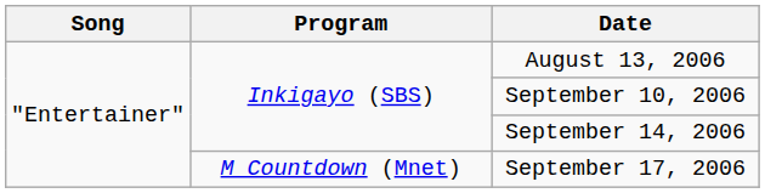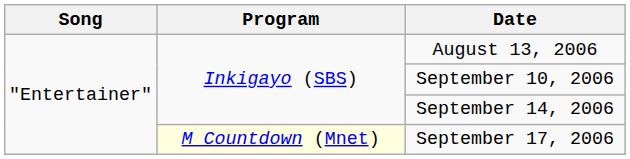September 17, 2006 | Program: no background -> lightyellow background
